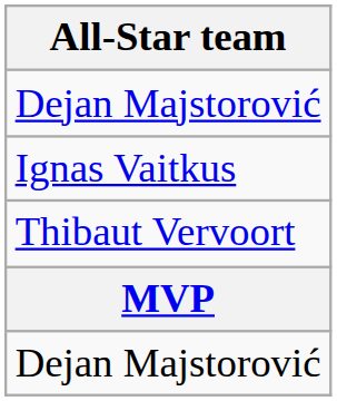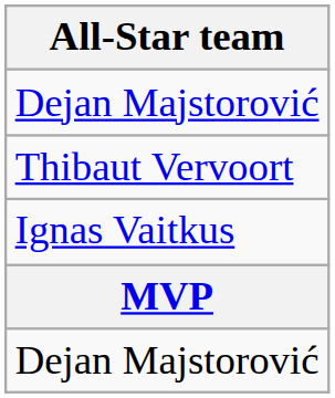row 3 | column 1: Ignas Vaitkus -> Thibaut Vervoort
row 4 | column 1: Thibaut Vervoort -> Ignas Vaitkus
